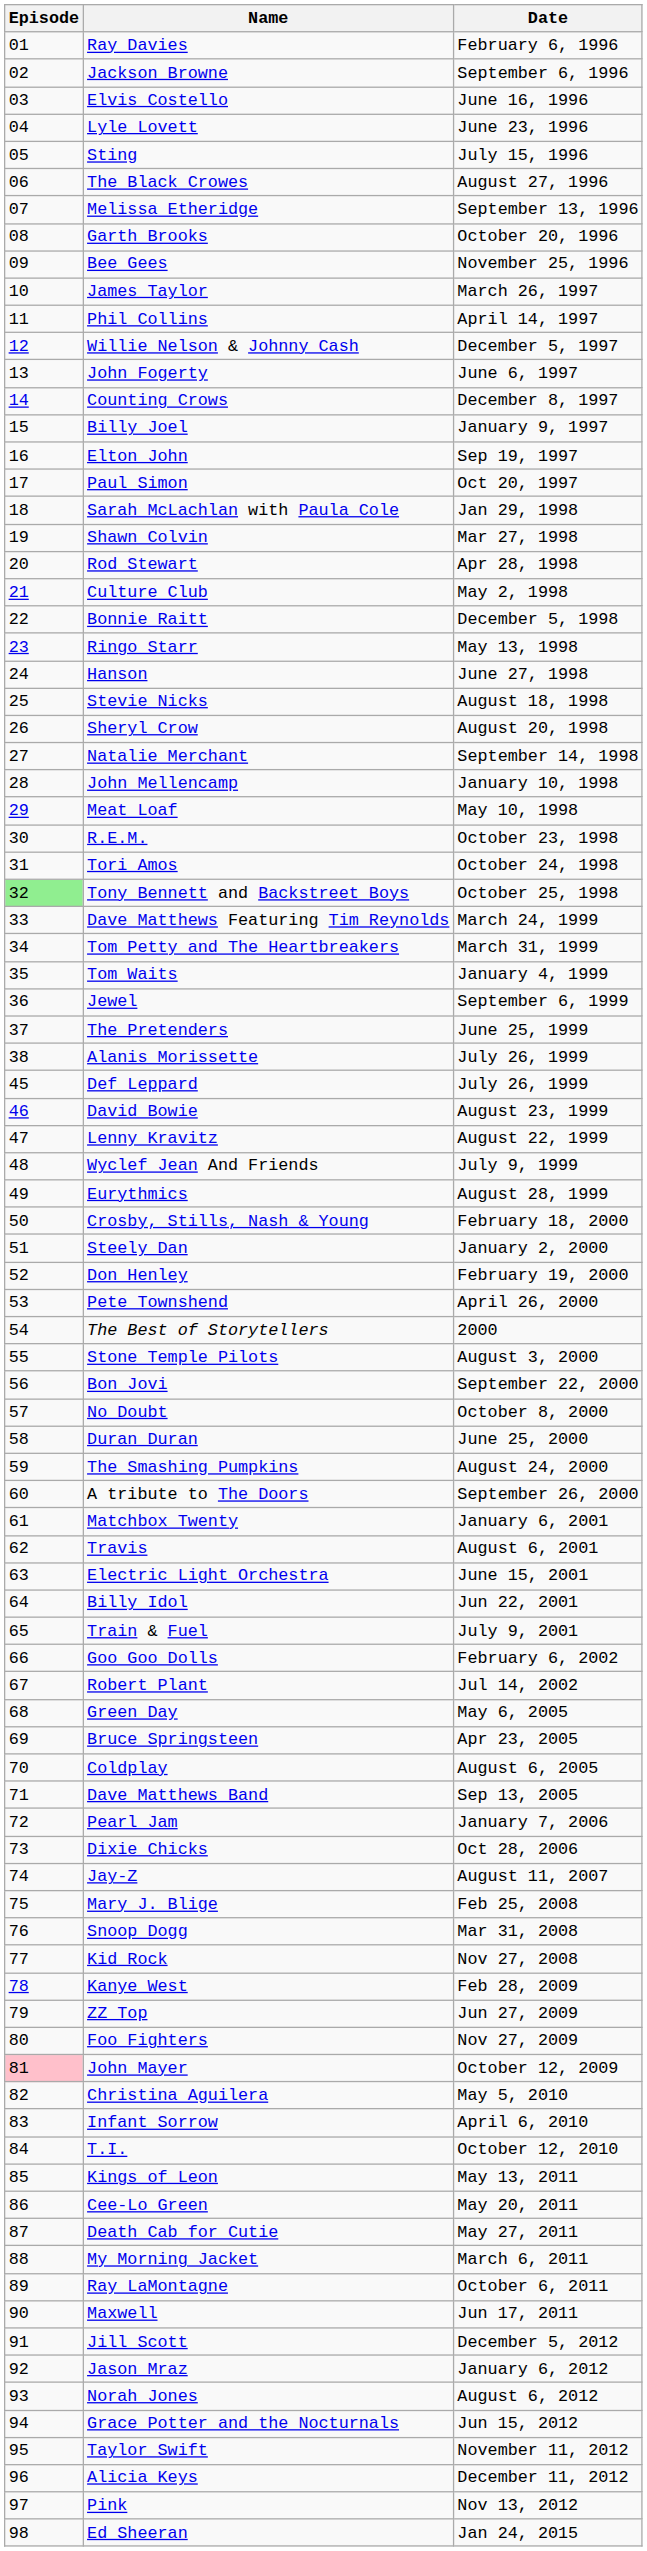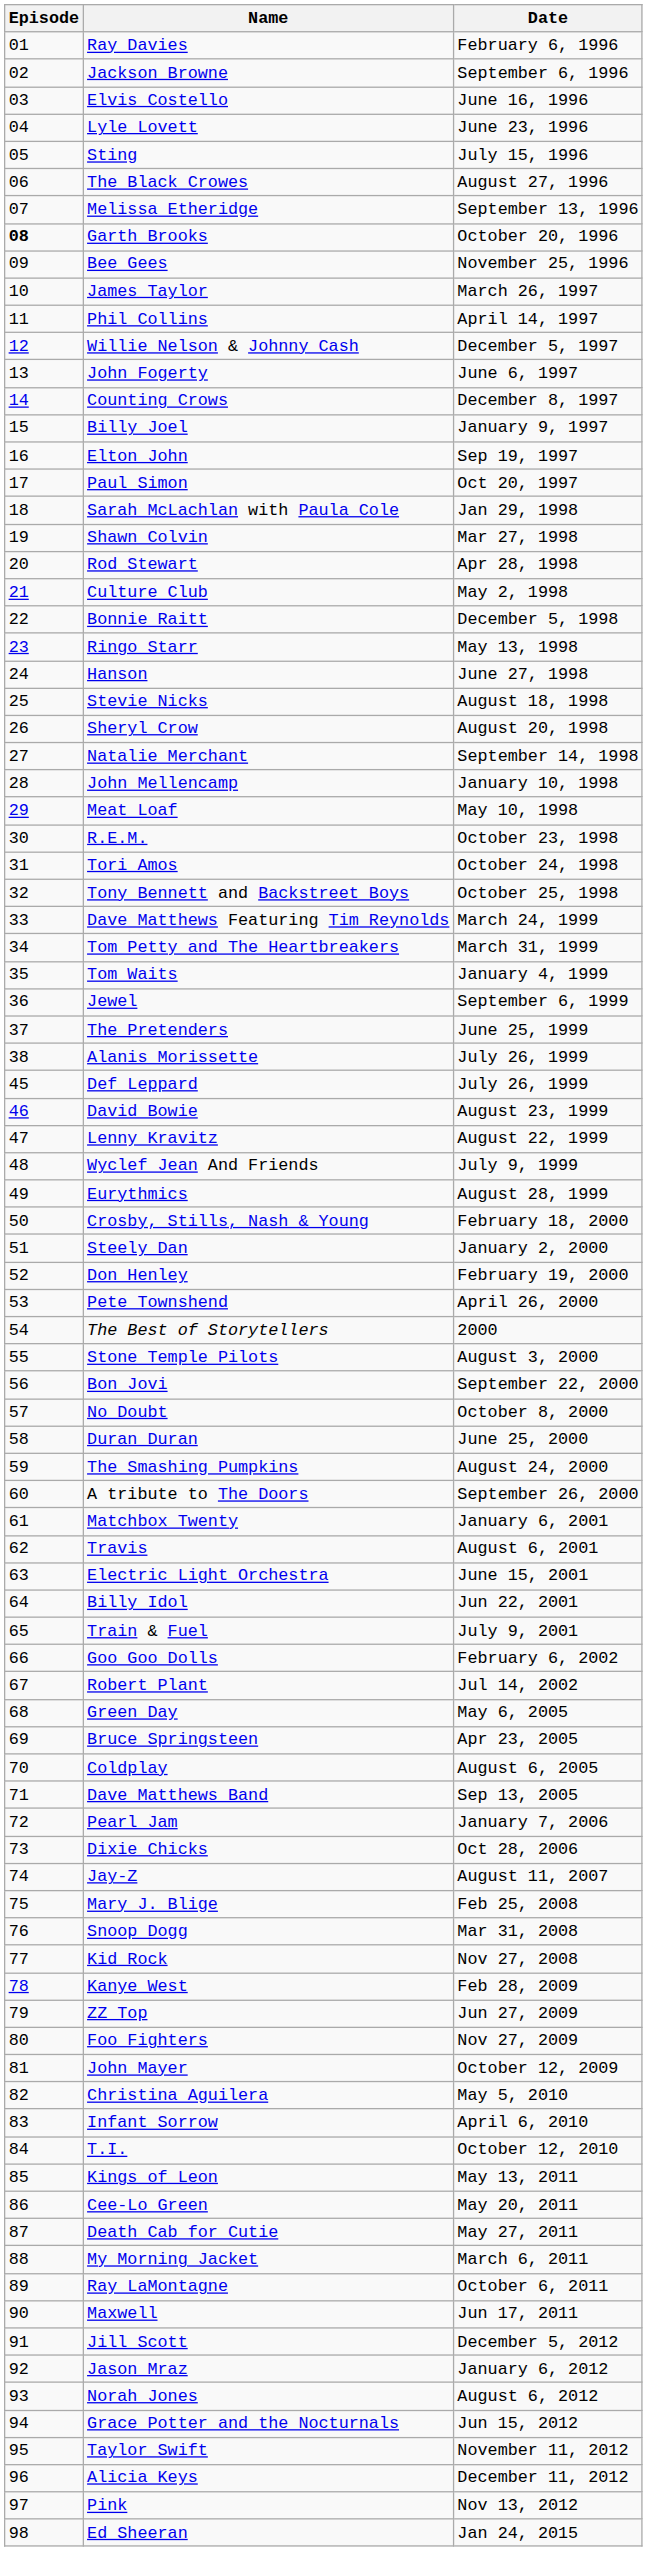Garth Brooks | Episode: normal -> bold
Tony Bennett and Backstreet Boys | Episode: lightgreen background -> no background
John Mayer | Episode: pink background -> no background
